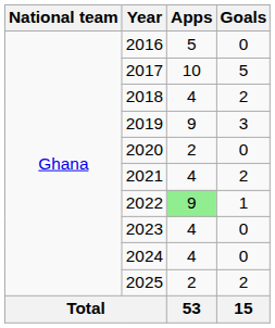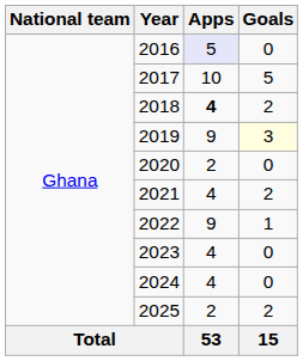2016 | Apps: no background -> lavender background
2018 | Apps: normal -> bold
2019 | Goals: no background -> lightyellow background
2022 | Apps: lightgreen background -> no background
